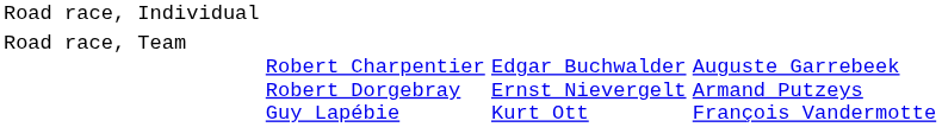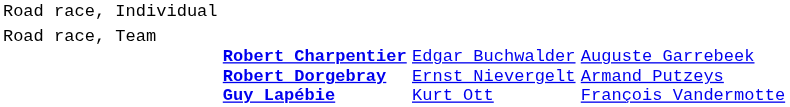Road race, Team | column 2: normal -> bold
